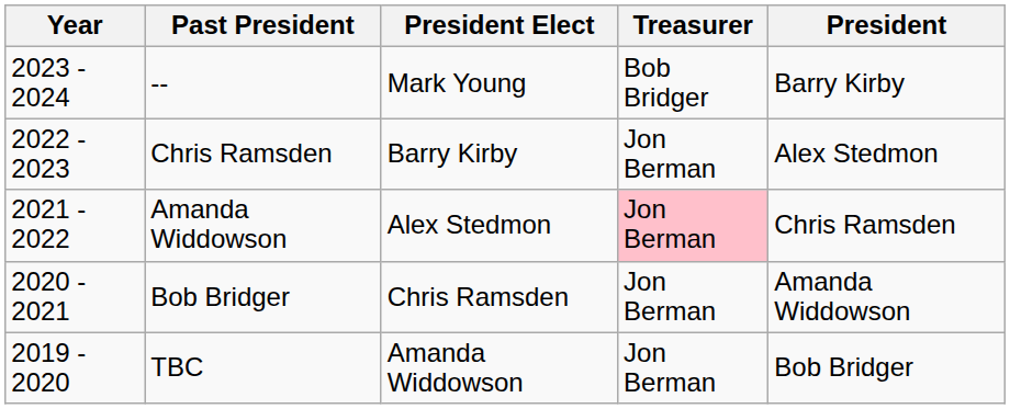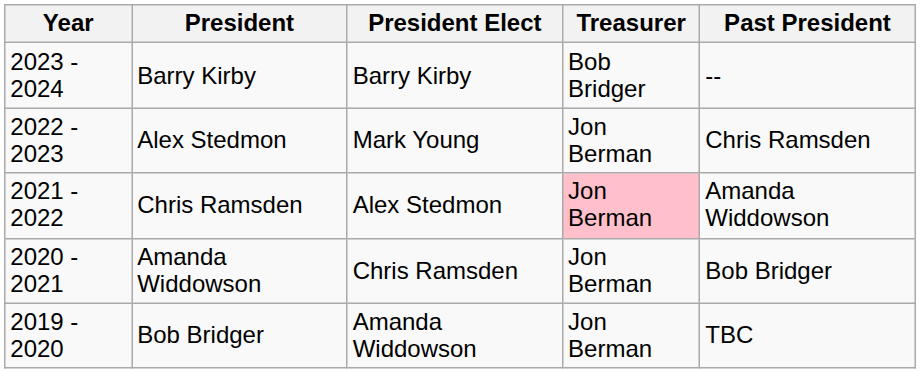columns swapped: President <-> Past President
row 2 | President Elect: Mark Young -> Barry Kirby
row 3 | President Elect: Barry Kirby -> Mark Young
